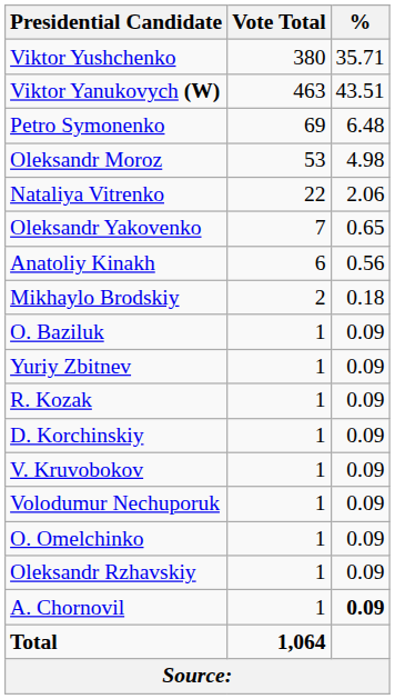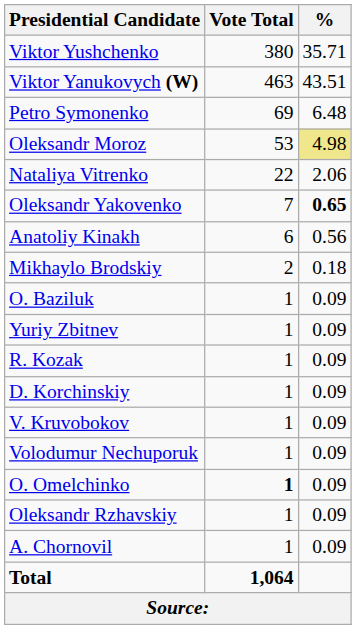Oleksandr Moroz | %: no background -> khaki background
Oleksandr Yakovenko | %: normal -> bold
O. Omelchinko | Vote Total: normal -> bold
A. Chornovil | %: bold -> normal
